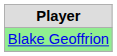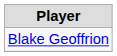row 2 | column 1: lightgreen background -> no background
